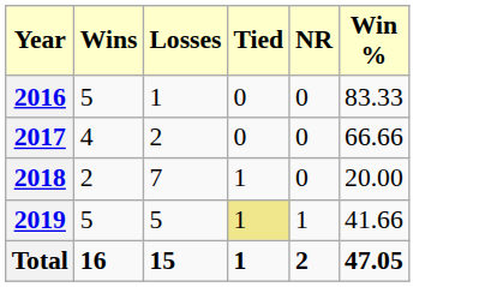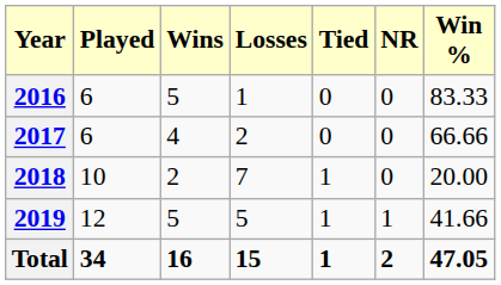+ column: Played | 6 | 6 | 10 | 12 | 34
2019 | Tied: khaki background -> no background
